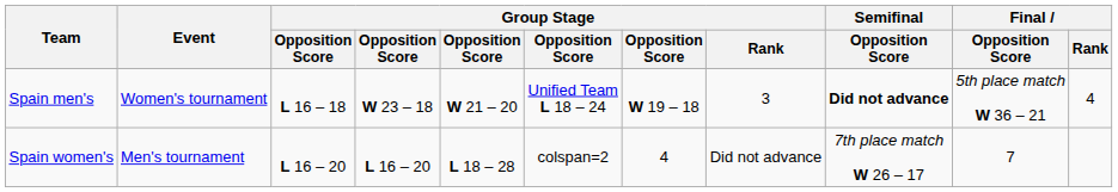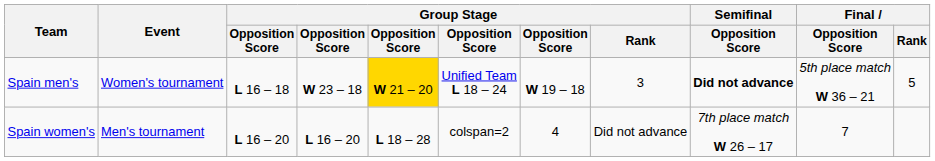Spain men's | column 5: no background -> gold background
Spain men's | Final / Rank: 4 -> 5
